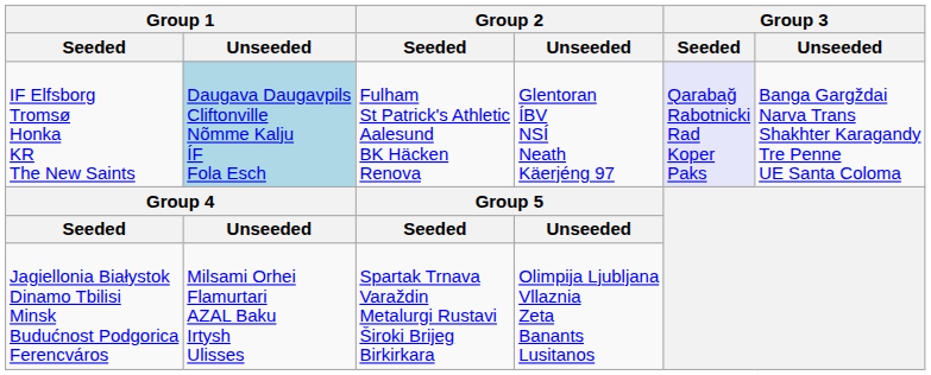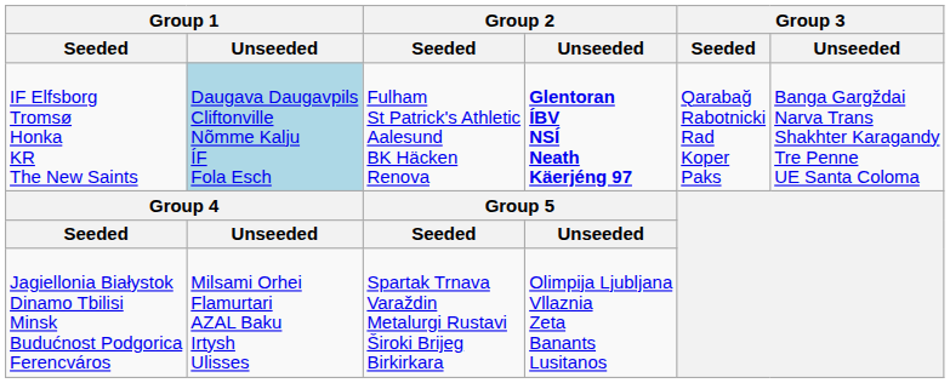IF Elfsborg Tromsø Honka KR The New Saints | Group 2 / Unseeded: normal -> bold
IF Elfsborg Tromsø Honka KR The New Saints | Group 3 / Seeded: lavender background -> no background
